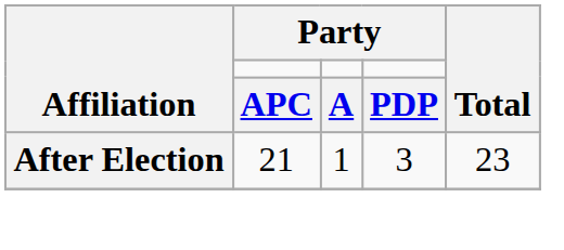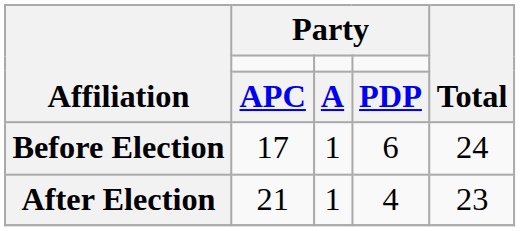+ row: Before Election | 17 | 1 | 6 | 24
After Election | column 4: 3 -> 4
